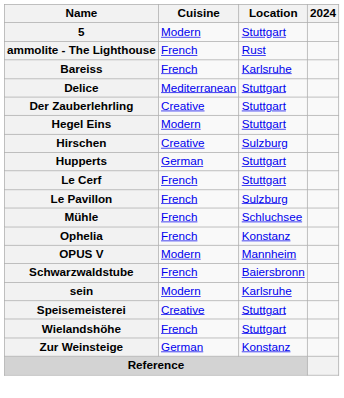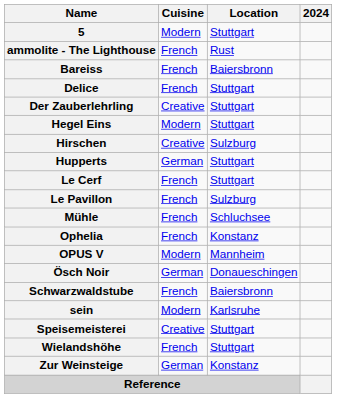Bareiss | Location: Karlsruhe -> Baiersbronn
Delice | Cuisine: Mediterranean -> French
+ row: Ösch Noir | German | Donaueschingen
